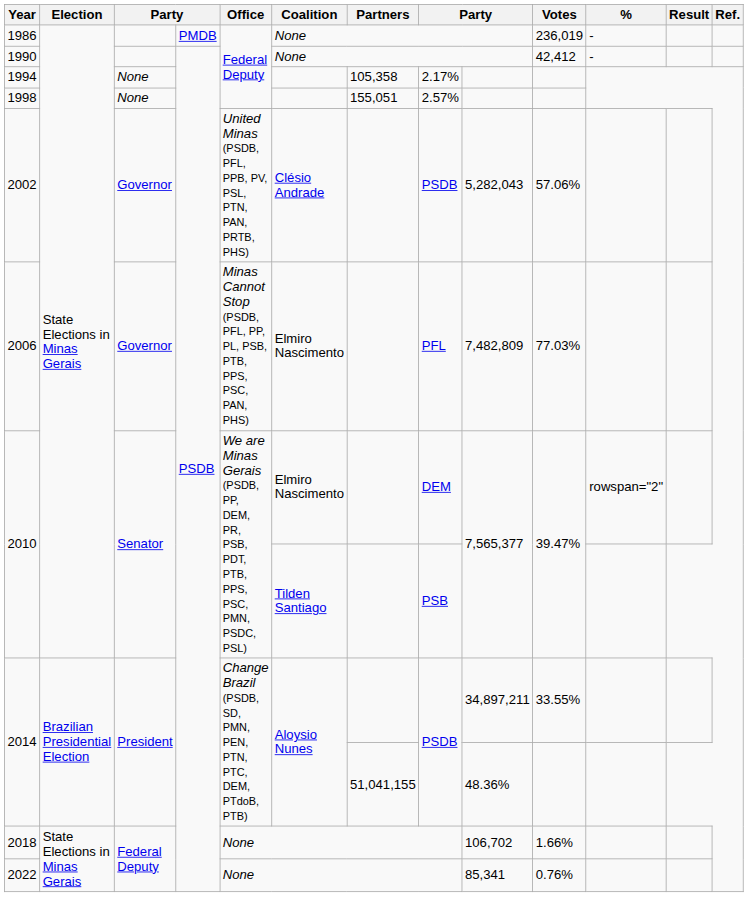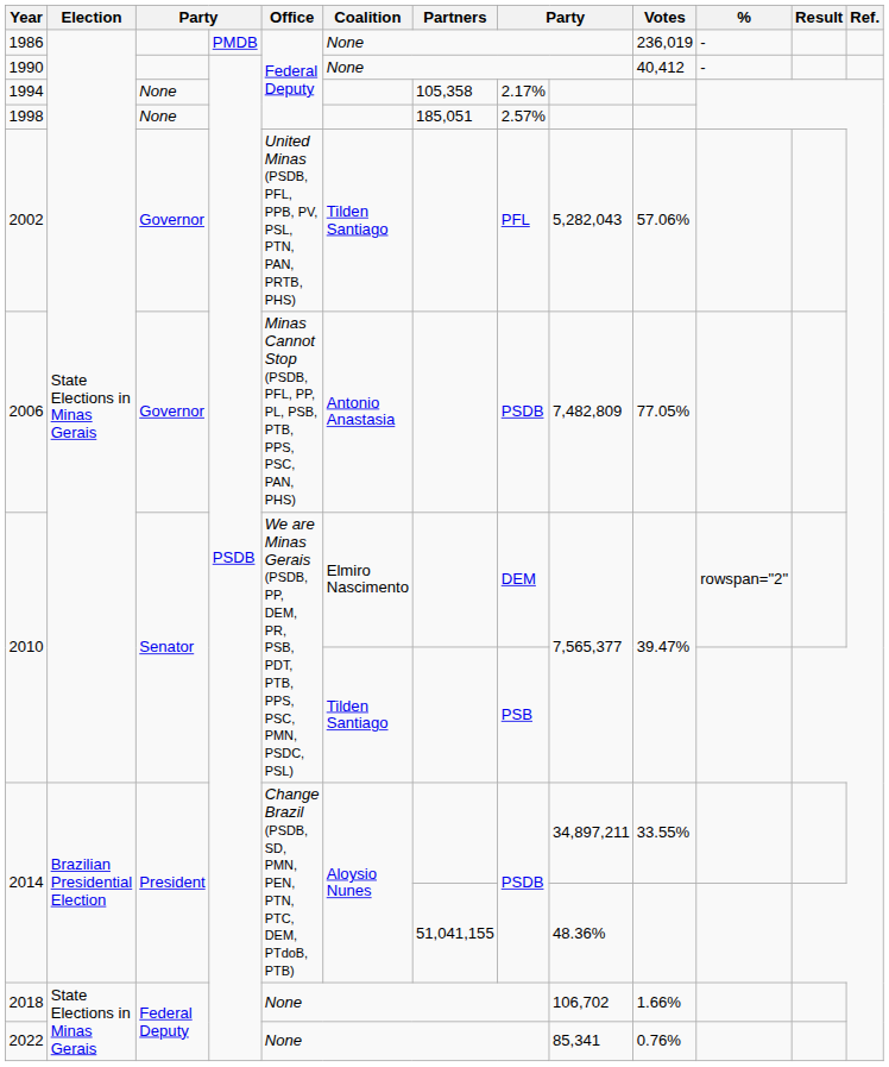1990 | Votes: 42,412 -> 40,412
1998 | Partners: 155,051 -> 185,051
2002 | Coalition: Clésio Andrade -> Tilden Santiago
2002 | column 8: PSDB -> PFL
2006 | Coalition: Elmiro Nascimento -> Antonio Anastasia
2006 | column 8: PFL -> PSDB
2006 | Votes: 77.03% -> 77.05%
